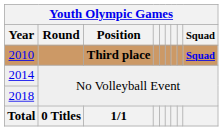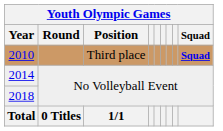2010 | Youth Olympic Games / Position: bold -> normal
